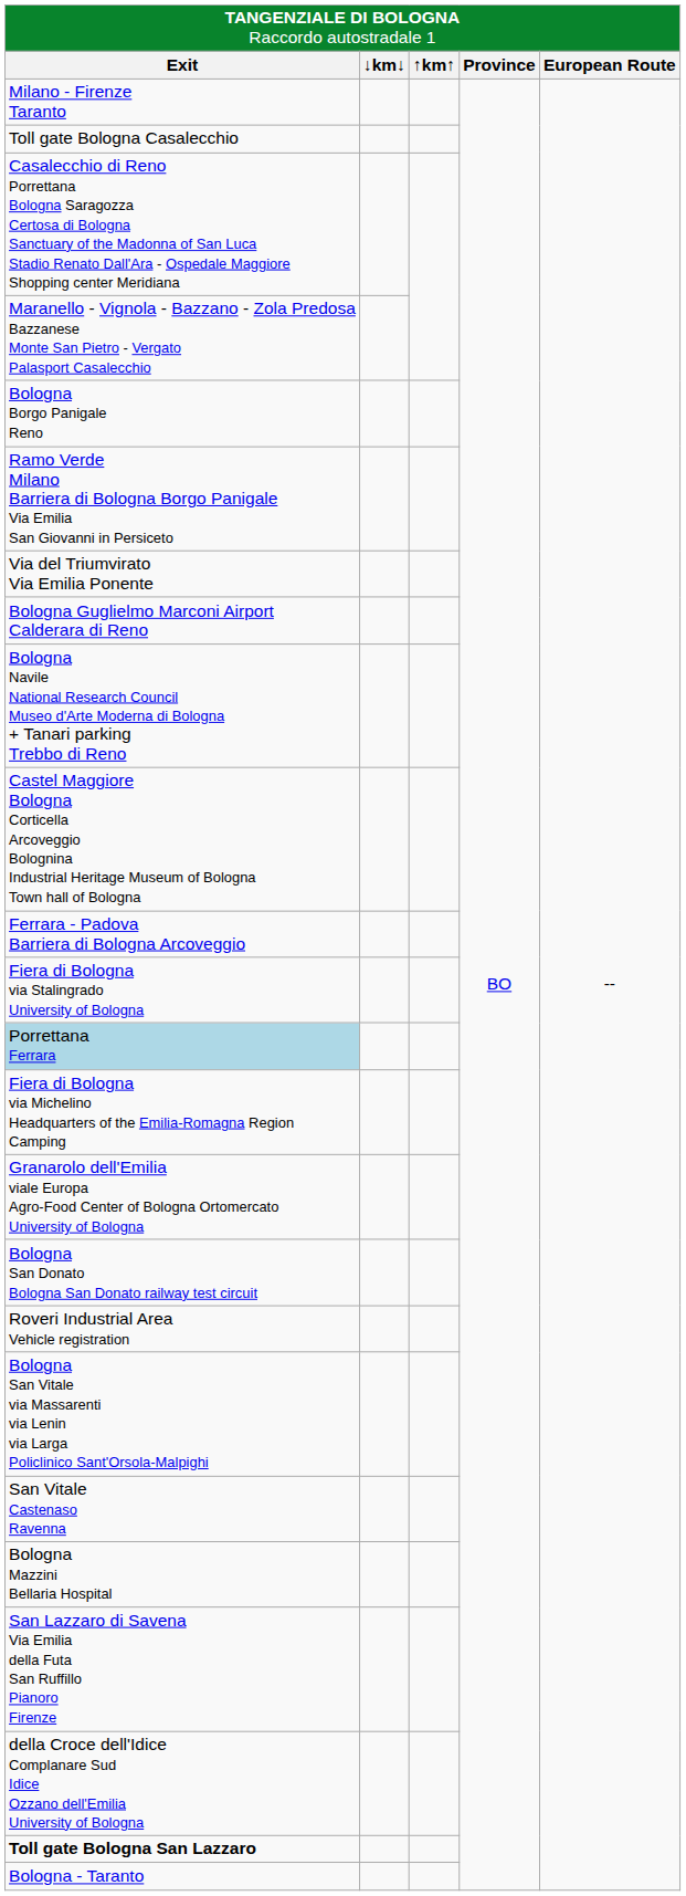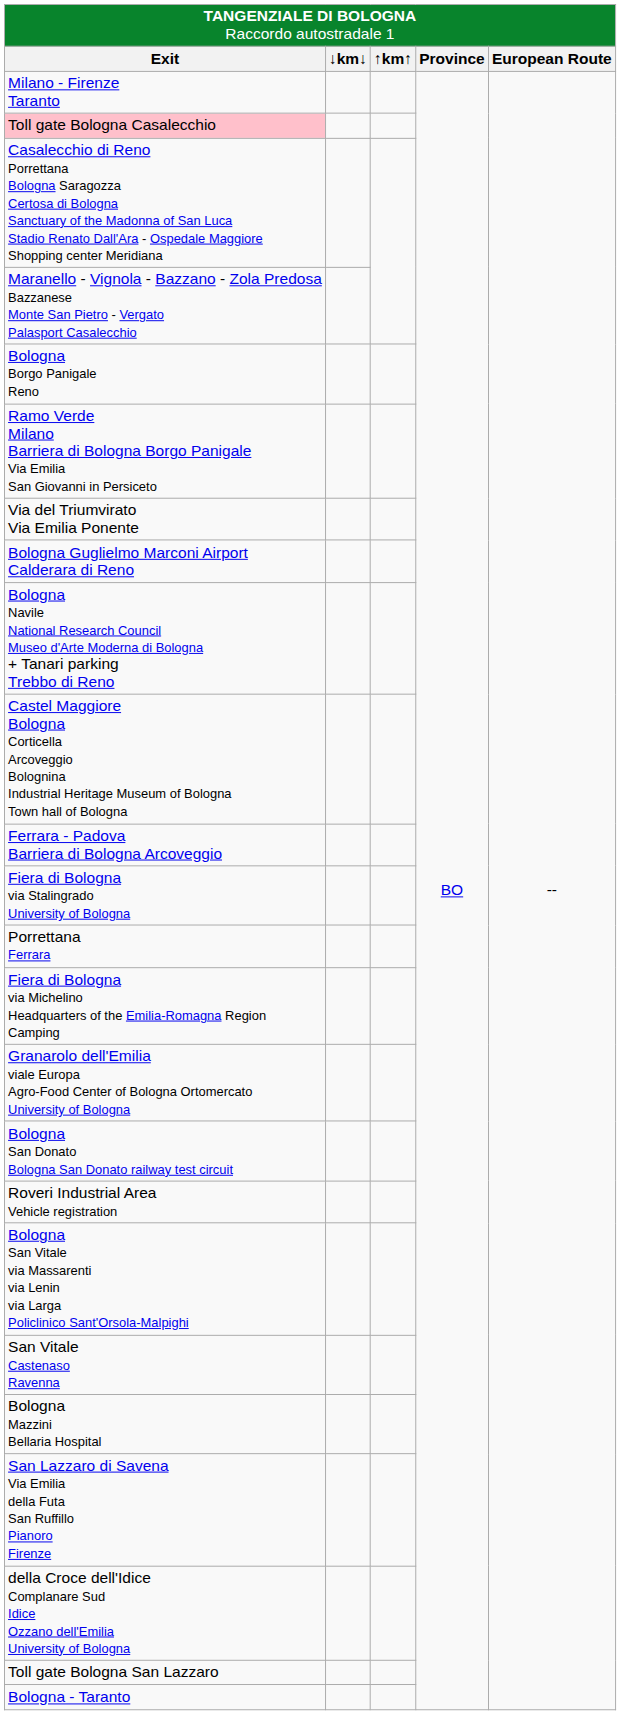Toll gate Bologna Casalecchio | column 1: no background -> pink background
Porrettana Ferrara | column 1: lightblue background -> no background
Toll gate Bologna San Lazzaro | column 1: bold -> normal
